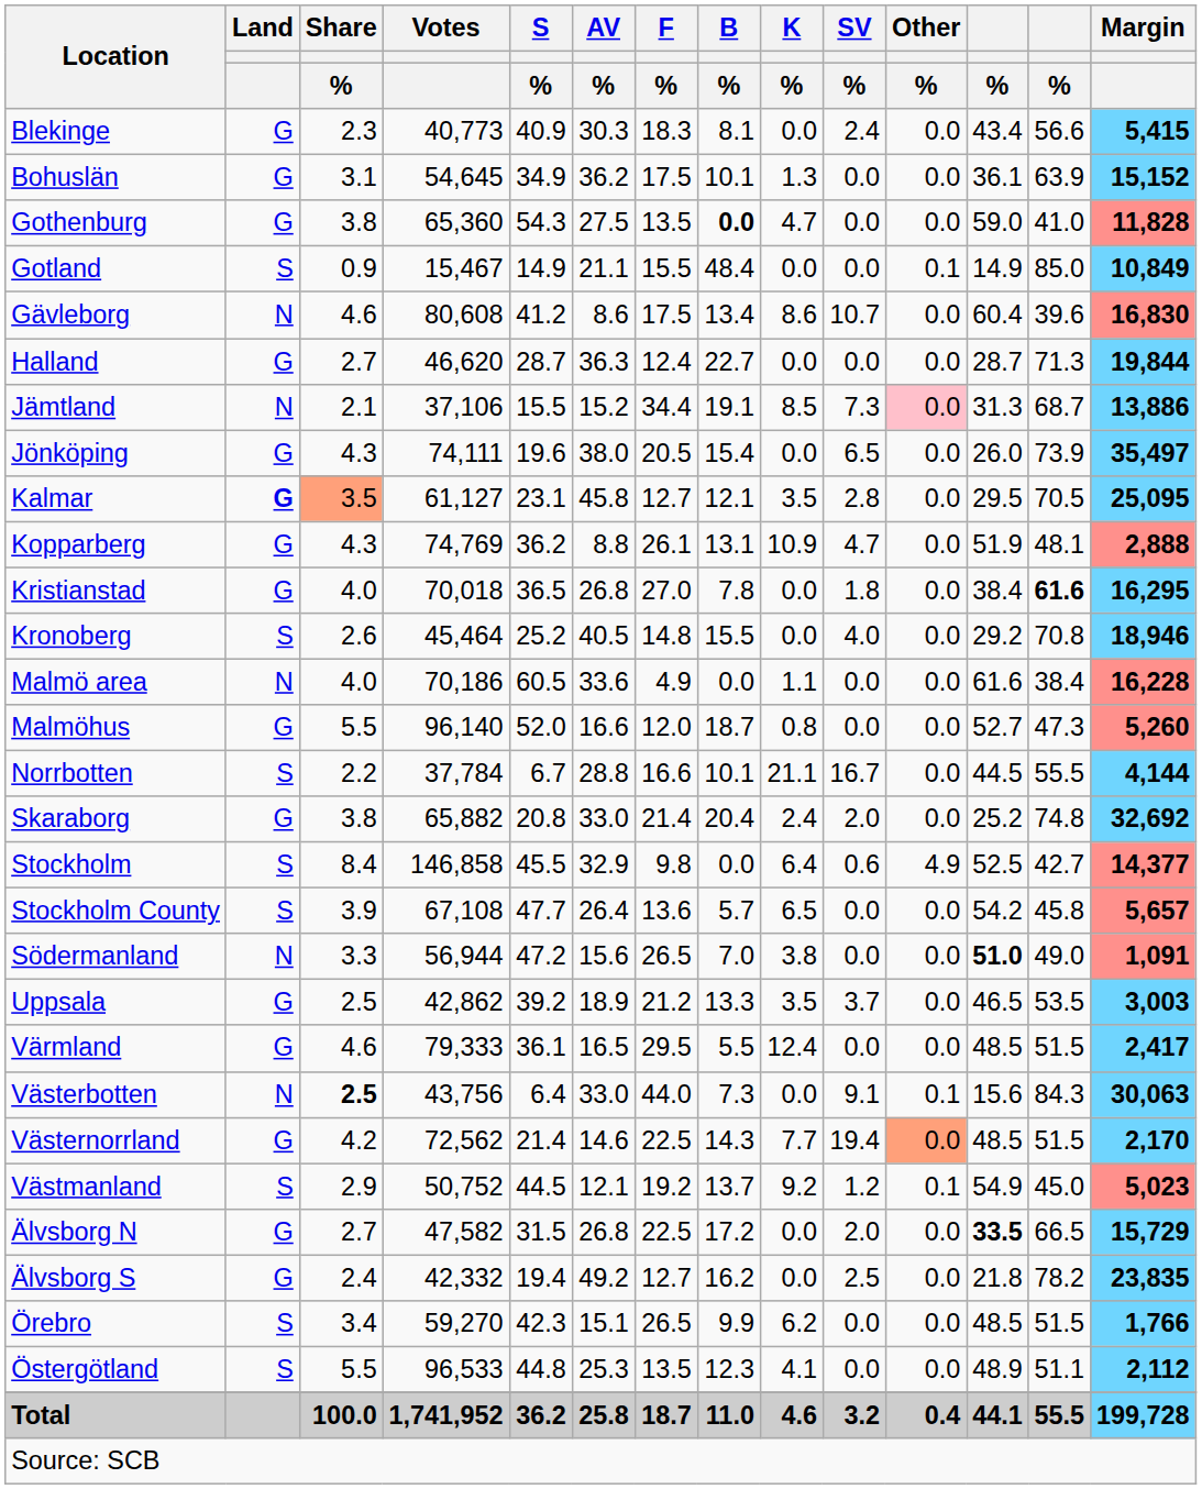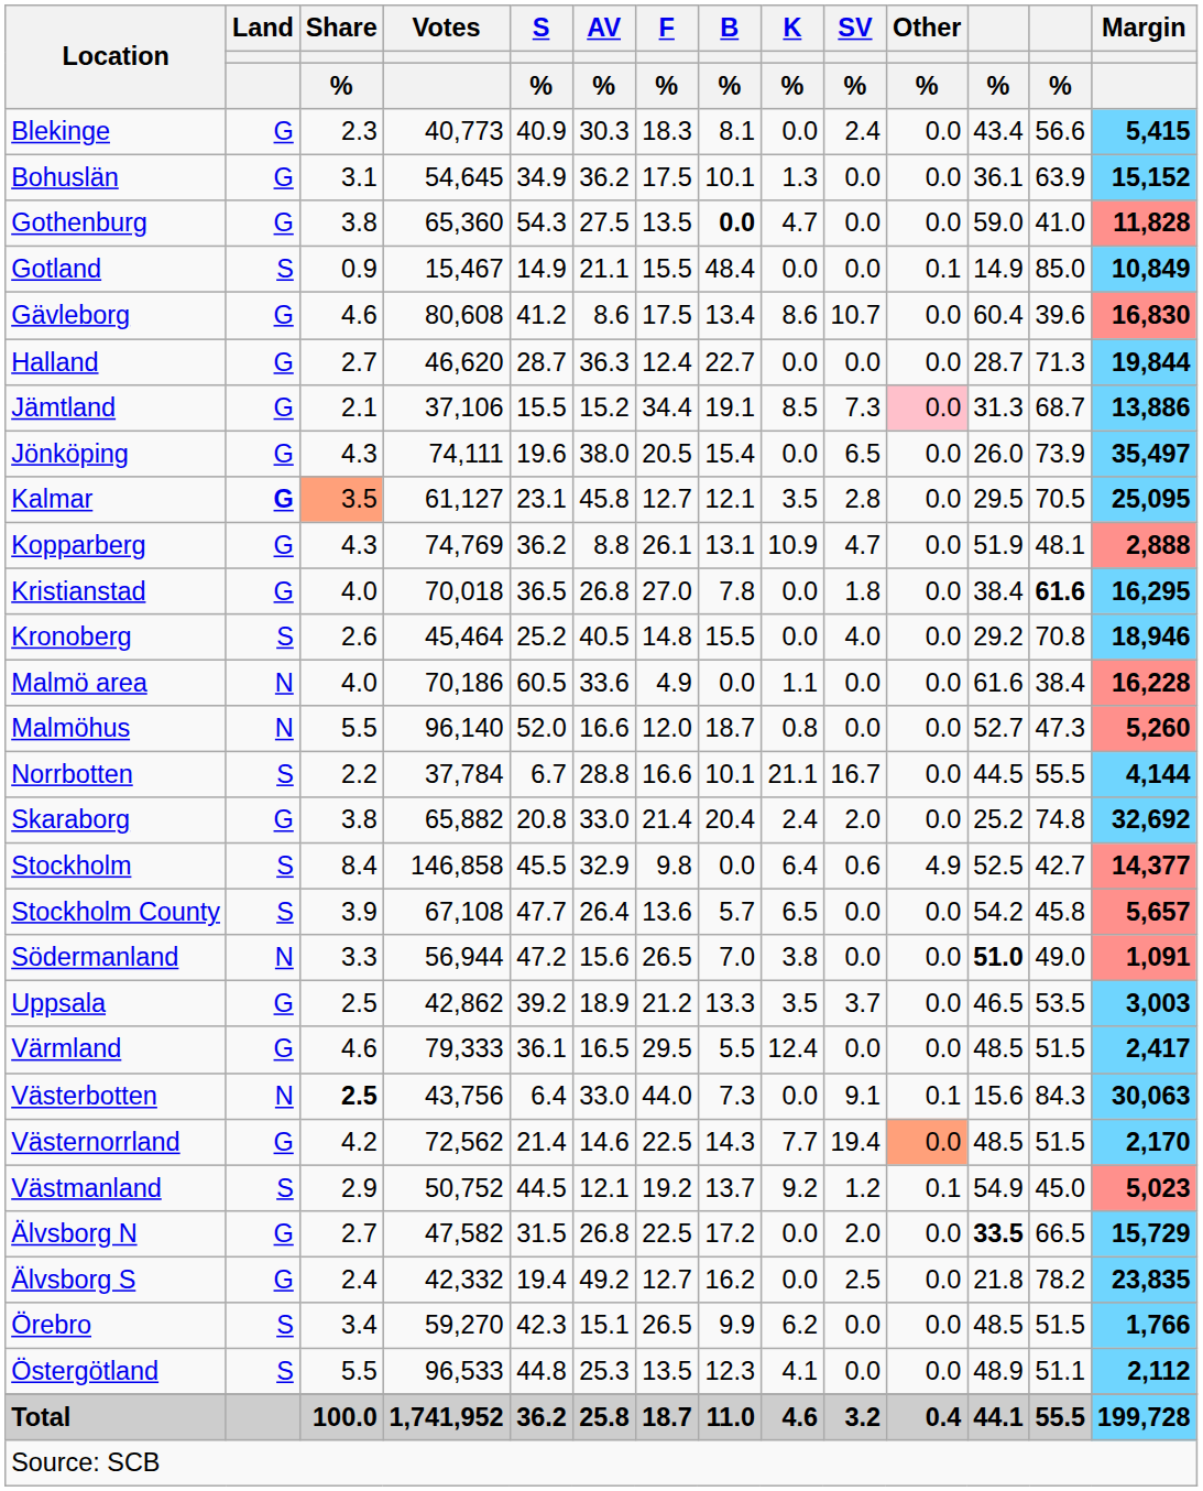Gävleborg | Land: N -> G
Jämtland | Land: N -> G
Malmöhus | Land: G -> N
